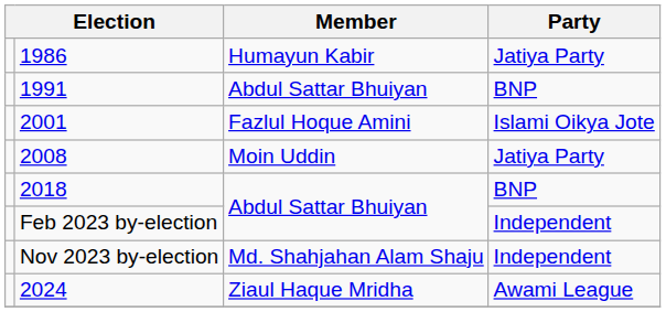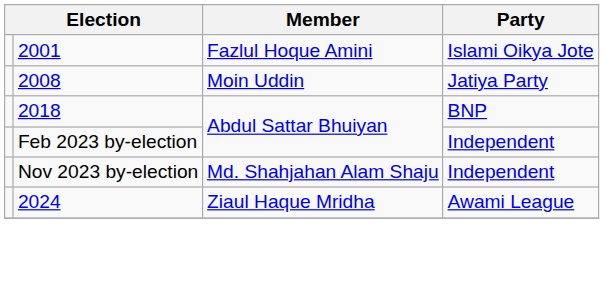- row: 1986 | Humayun Kabir | Jatiya Party
- row: 1991 | Abdul Sattar Bhuiyan | BNP
